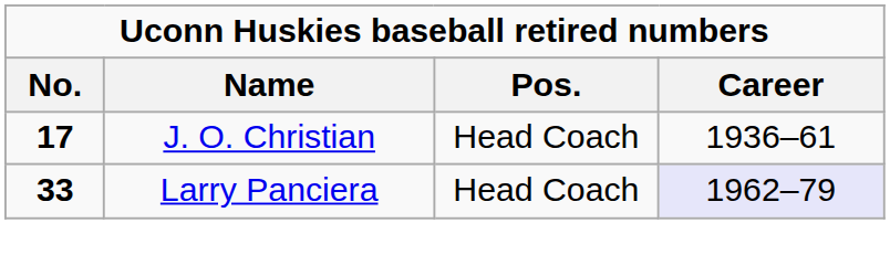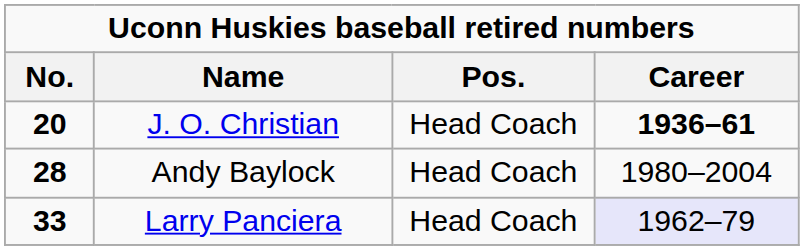J. O. Christian | No.: 17 -> 20
J. O. Christian | Career: normal -> bold
+ row: 28 | Andy Baylock | Head Coach | 1980–2004
